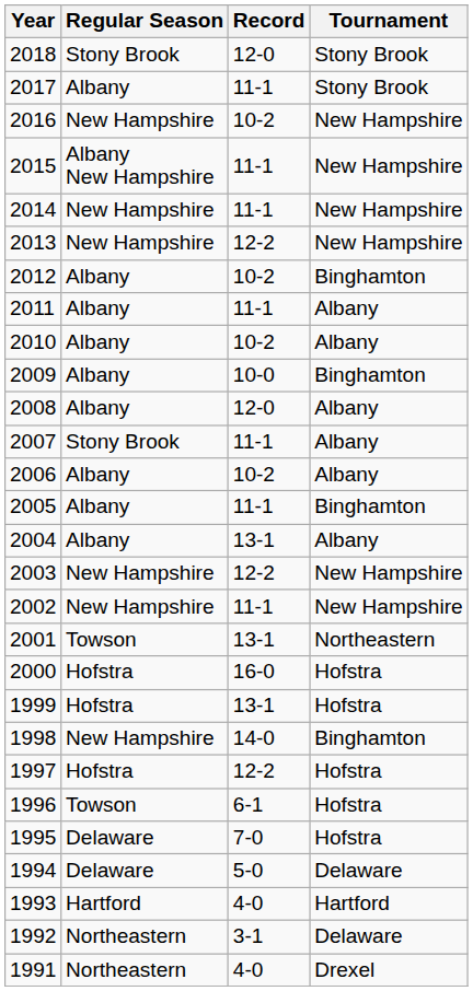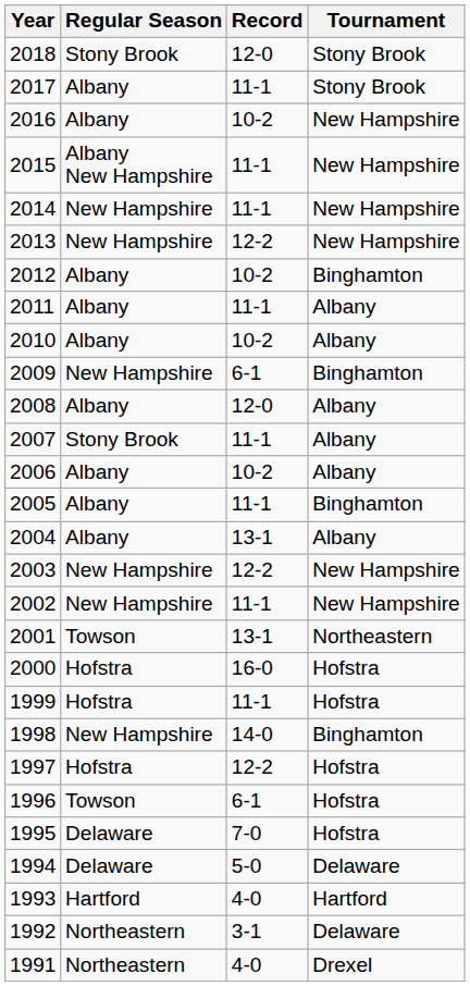2016 | Regular Season: New Hampshire -> Albany
2009 | Regular Season: Albany -> New Hampshire
2009 | Record: 10-0 -> 6-1
1999 | Record: 13-1 -> 11-1
